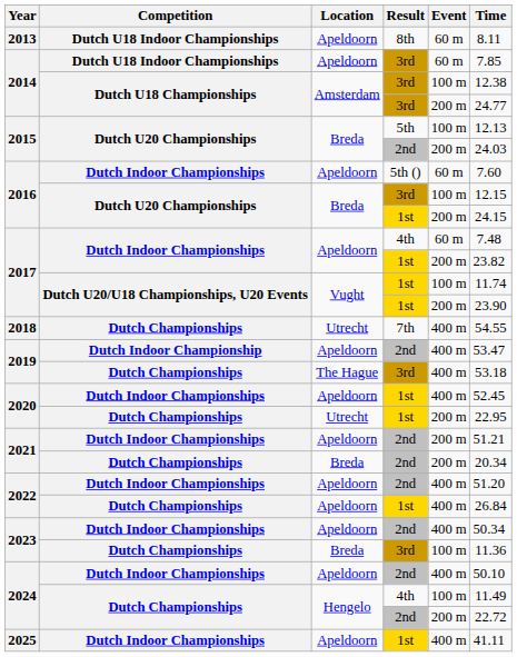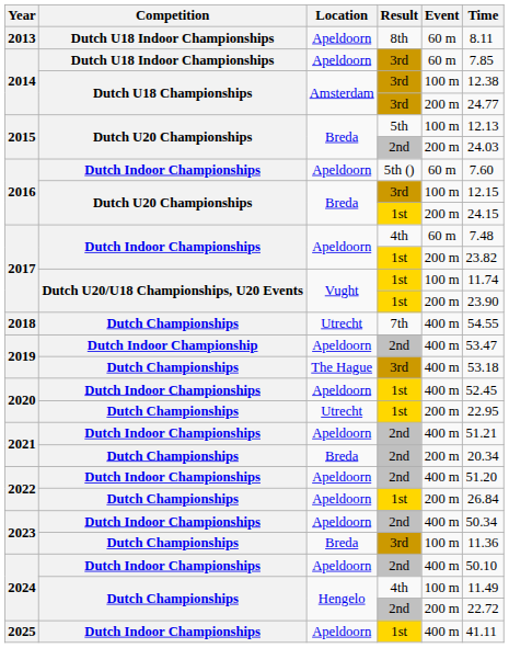2021 / Dutch Indoor Championships | Event: 200 m -> 400 m
2022 / Dutch Championships | Event: 400 m -> 200 m
